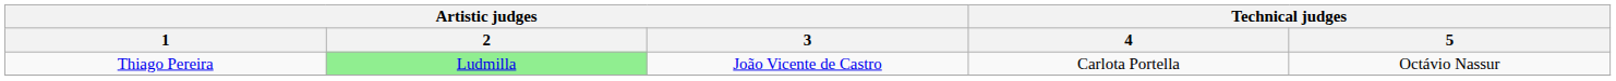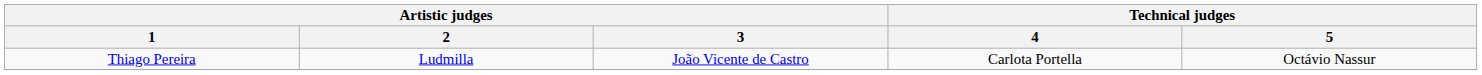Thiago Pereira | Artistic judges / 2: lightgreen background -> no background
